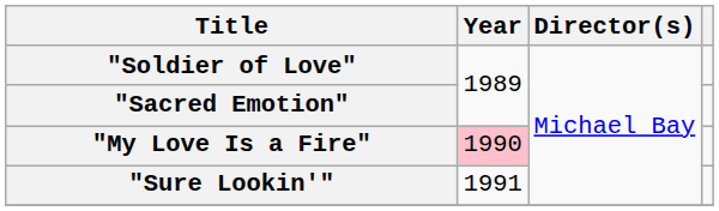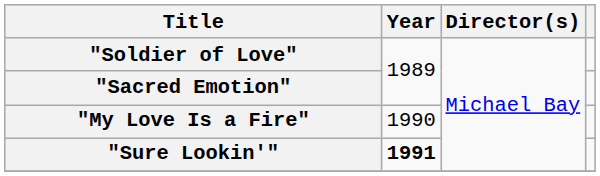"My Love Is a Fire" | Year: pink background -> no background
"Sure Lookin'" | Year: normal -> bold
